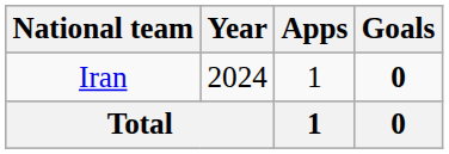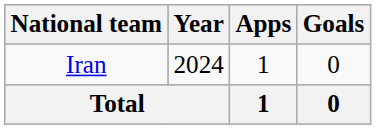Iran | Goals: bold -> normal
